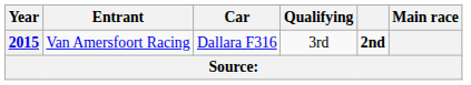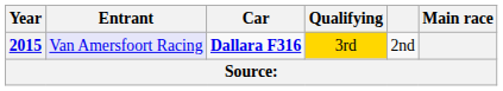2015 | Entrant: no background -> lavender background
2015 | Car: normal -> bold
2015 | Qualifying: no background -> gold background
2015 | column 5: bold -> normal
